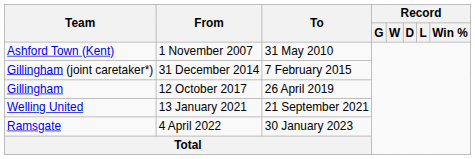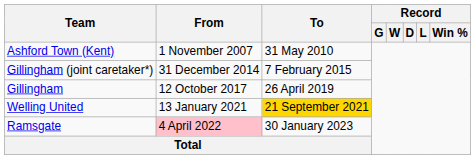Welling United | To: no background -> gold background
Ramsgate | From: no background -> pink background
